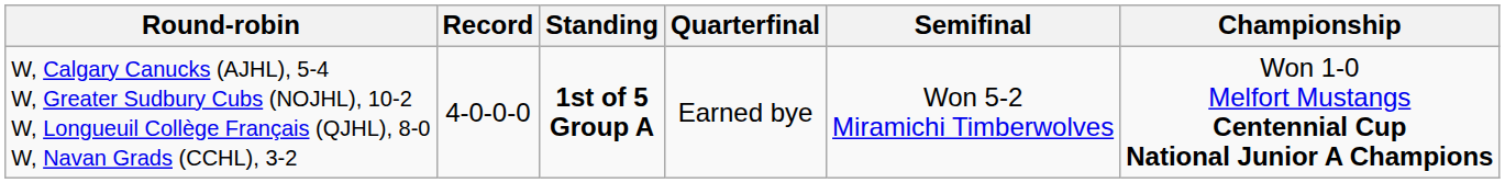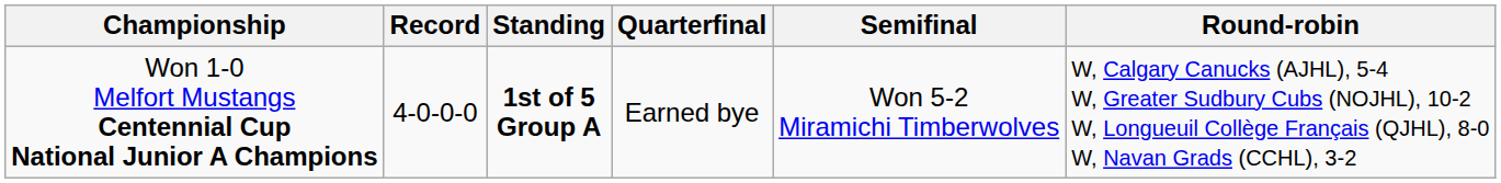columns swapped: Round-robin <-> Championship
